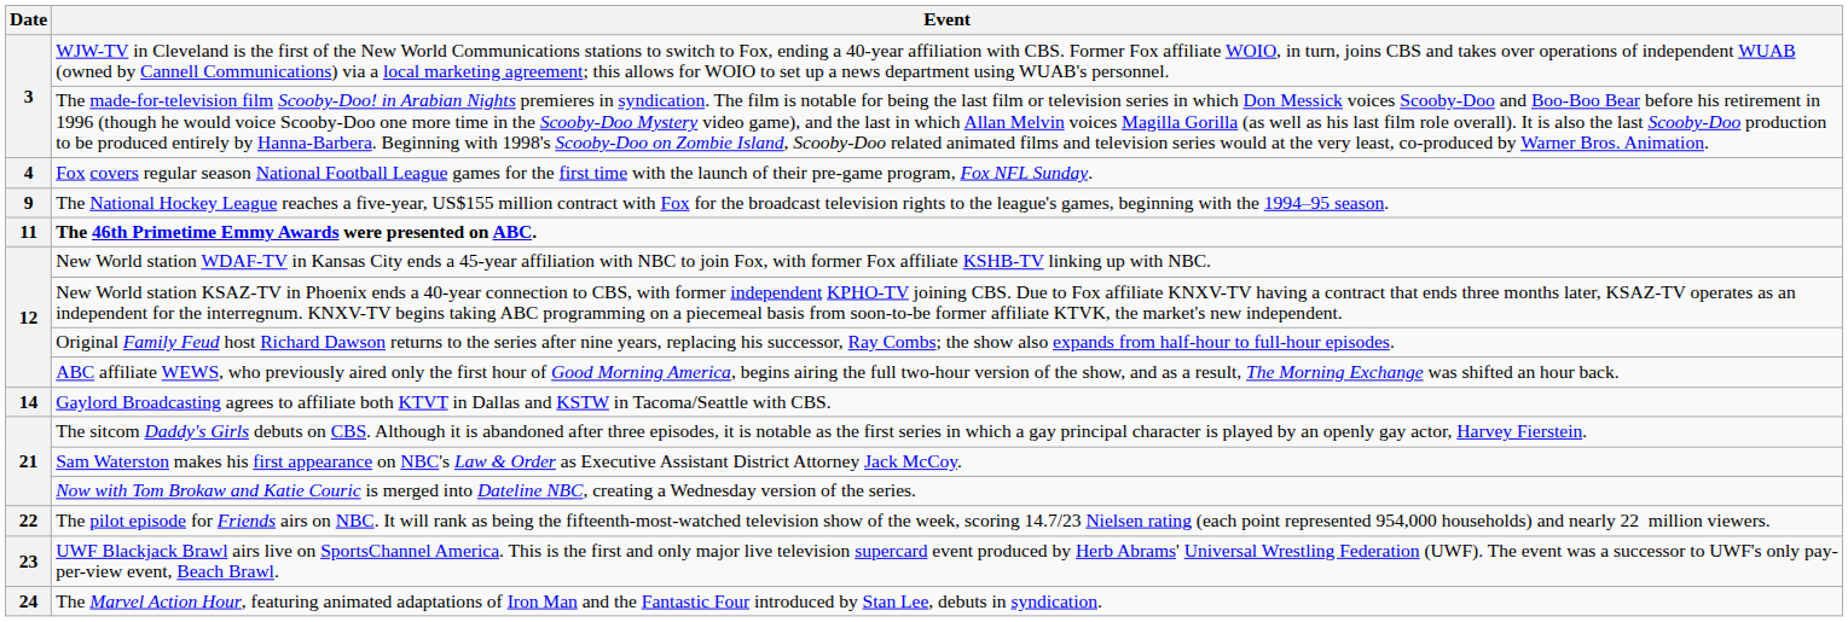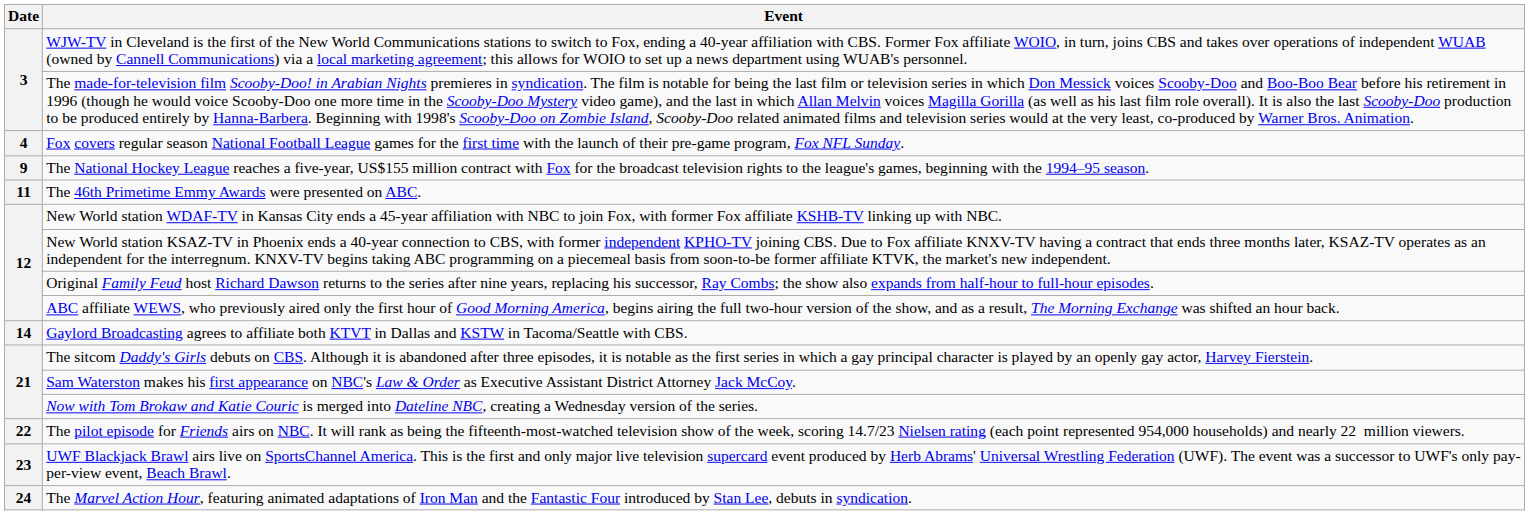The 46th Primetime Emmy Awards were presented on ABC. | Event: bold -> normal
